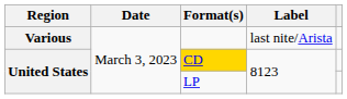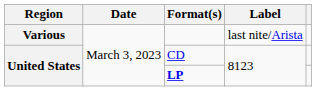CD | Format(s): gold background -> no background
LP | Format(s): normal -> bold
